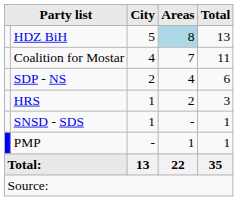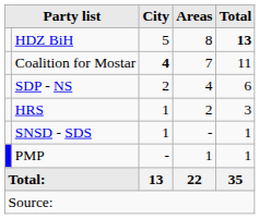HDZ BiH | Areas: lightblue background -> no background
HDZ BiH | Total: normal -> bold
Coalition for Mostar | City: normal -> bold
